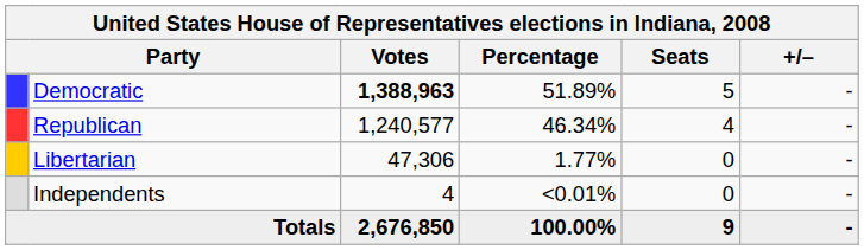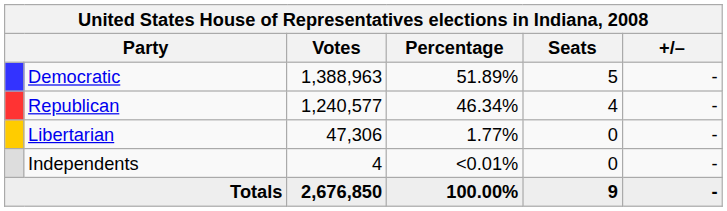Democratic | Votes: bold -> normal
